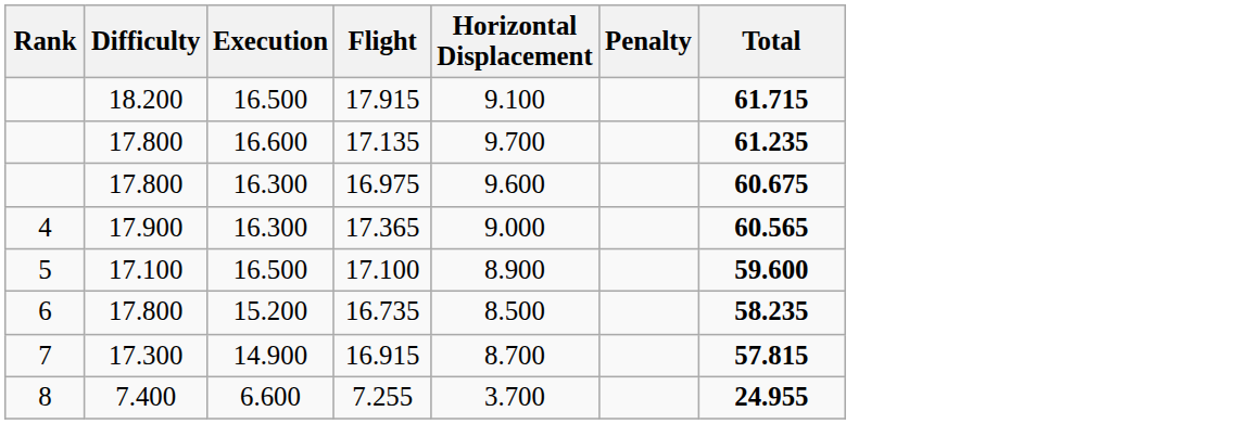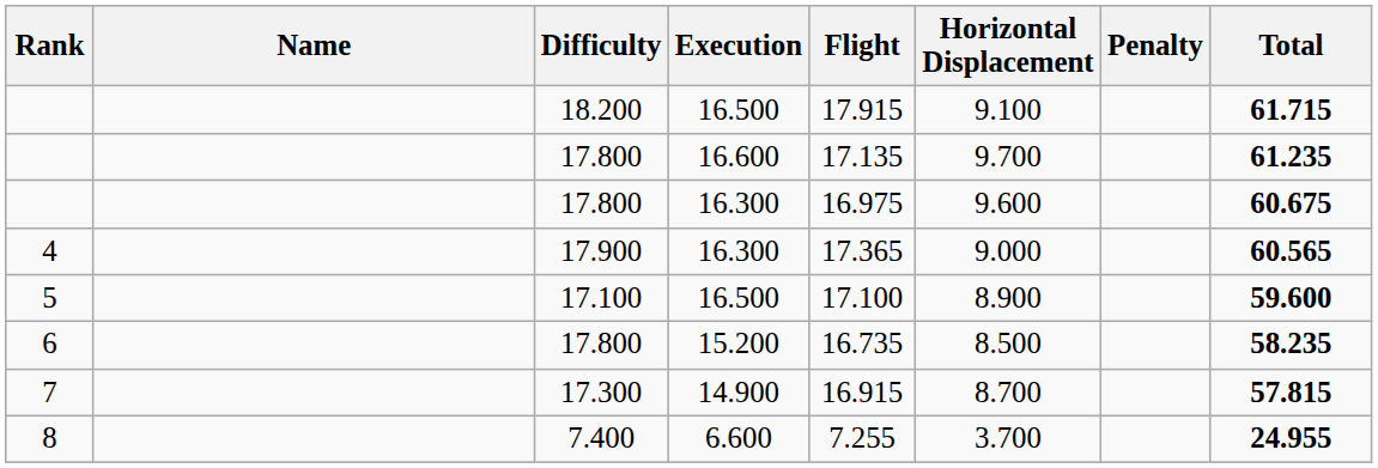+ column: Name
